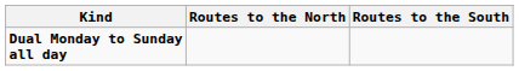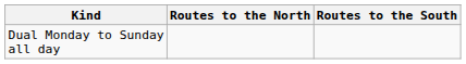row 2 | Kind: bold -> normal
